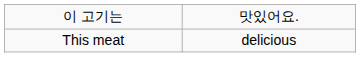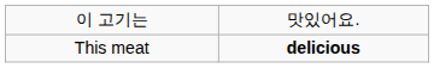This meat | column 2: normal -> bold
